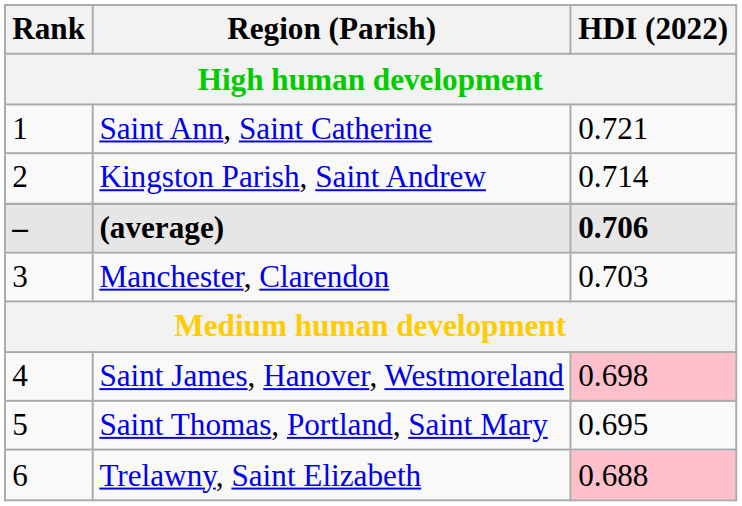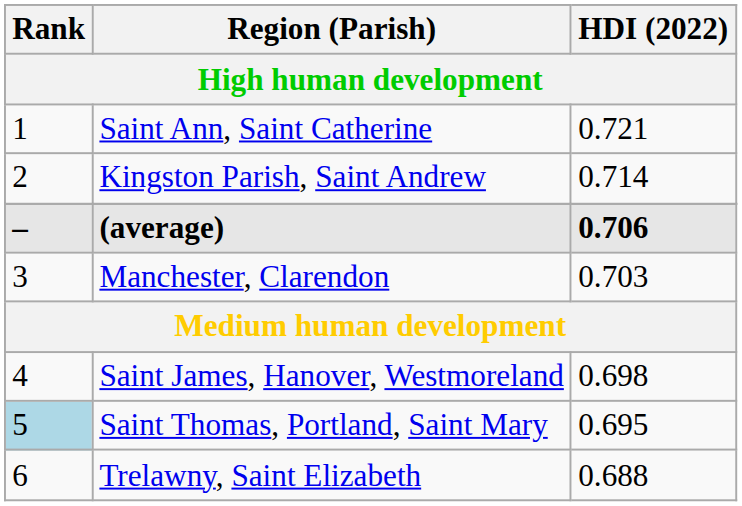Saint James, Hanover, Westmoreland | HDI (2022): pink background -> no background
Saint Thomas, Portland, Saint Mary | Rank: no background -> lightblue background
Trelawny, Saint Elizabeth | HDI (2022): pink background -> no background
